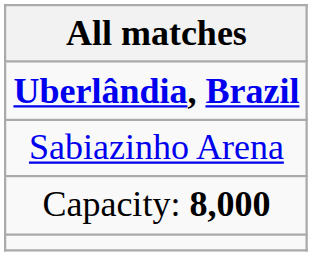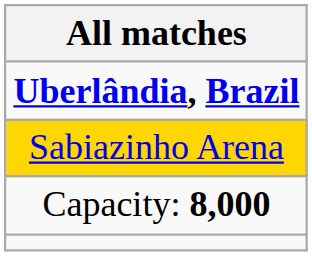row 3 | column 1: no background -> gold background
